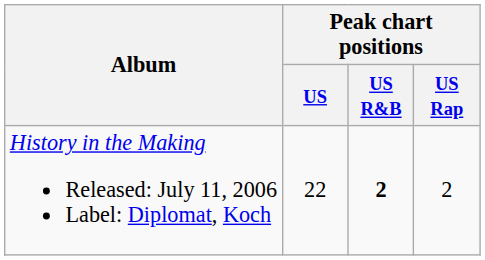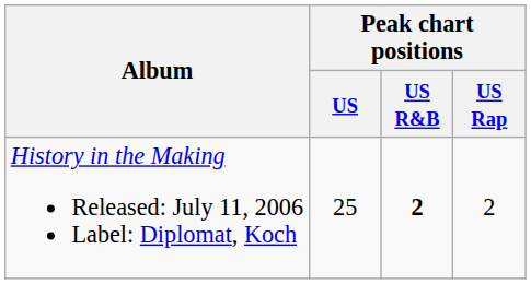row 3 | Peak chart positions / US: 22 -> 25
